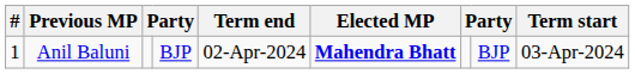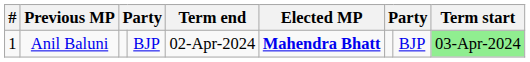Anil Baluni | Term start: no background -> lightgreen background
